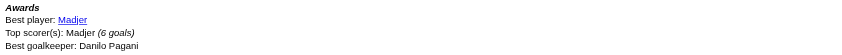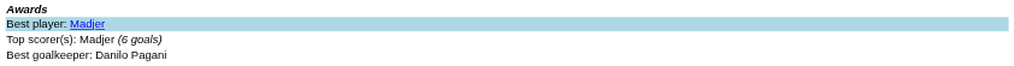Best player: Madjer | Awards: no background -> lightblue background
